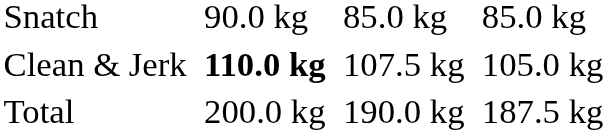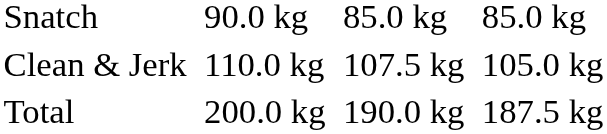Clean & Jerk | column 2: bold -> normal
